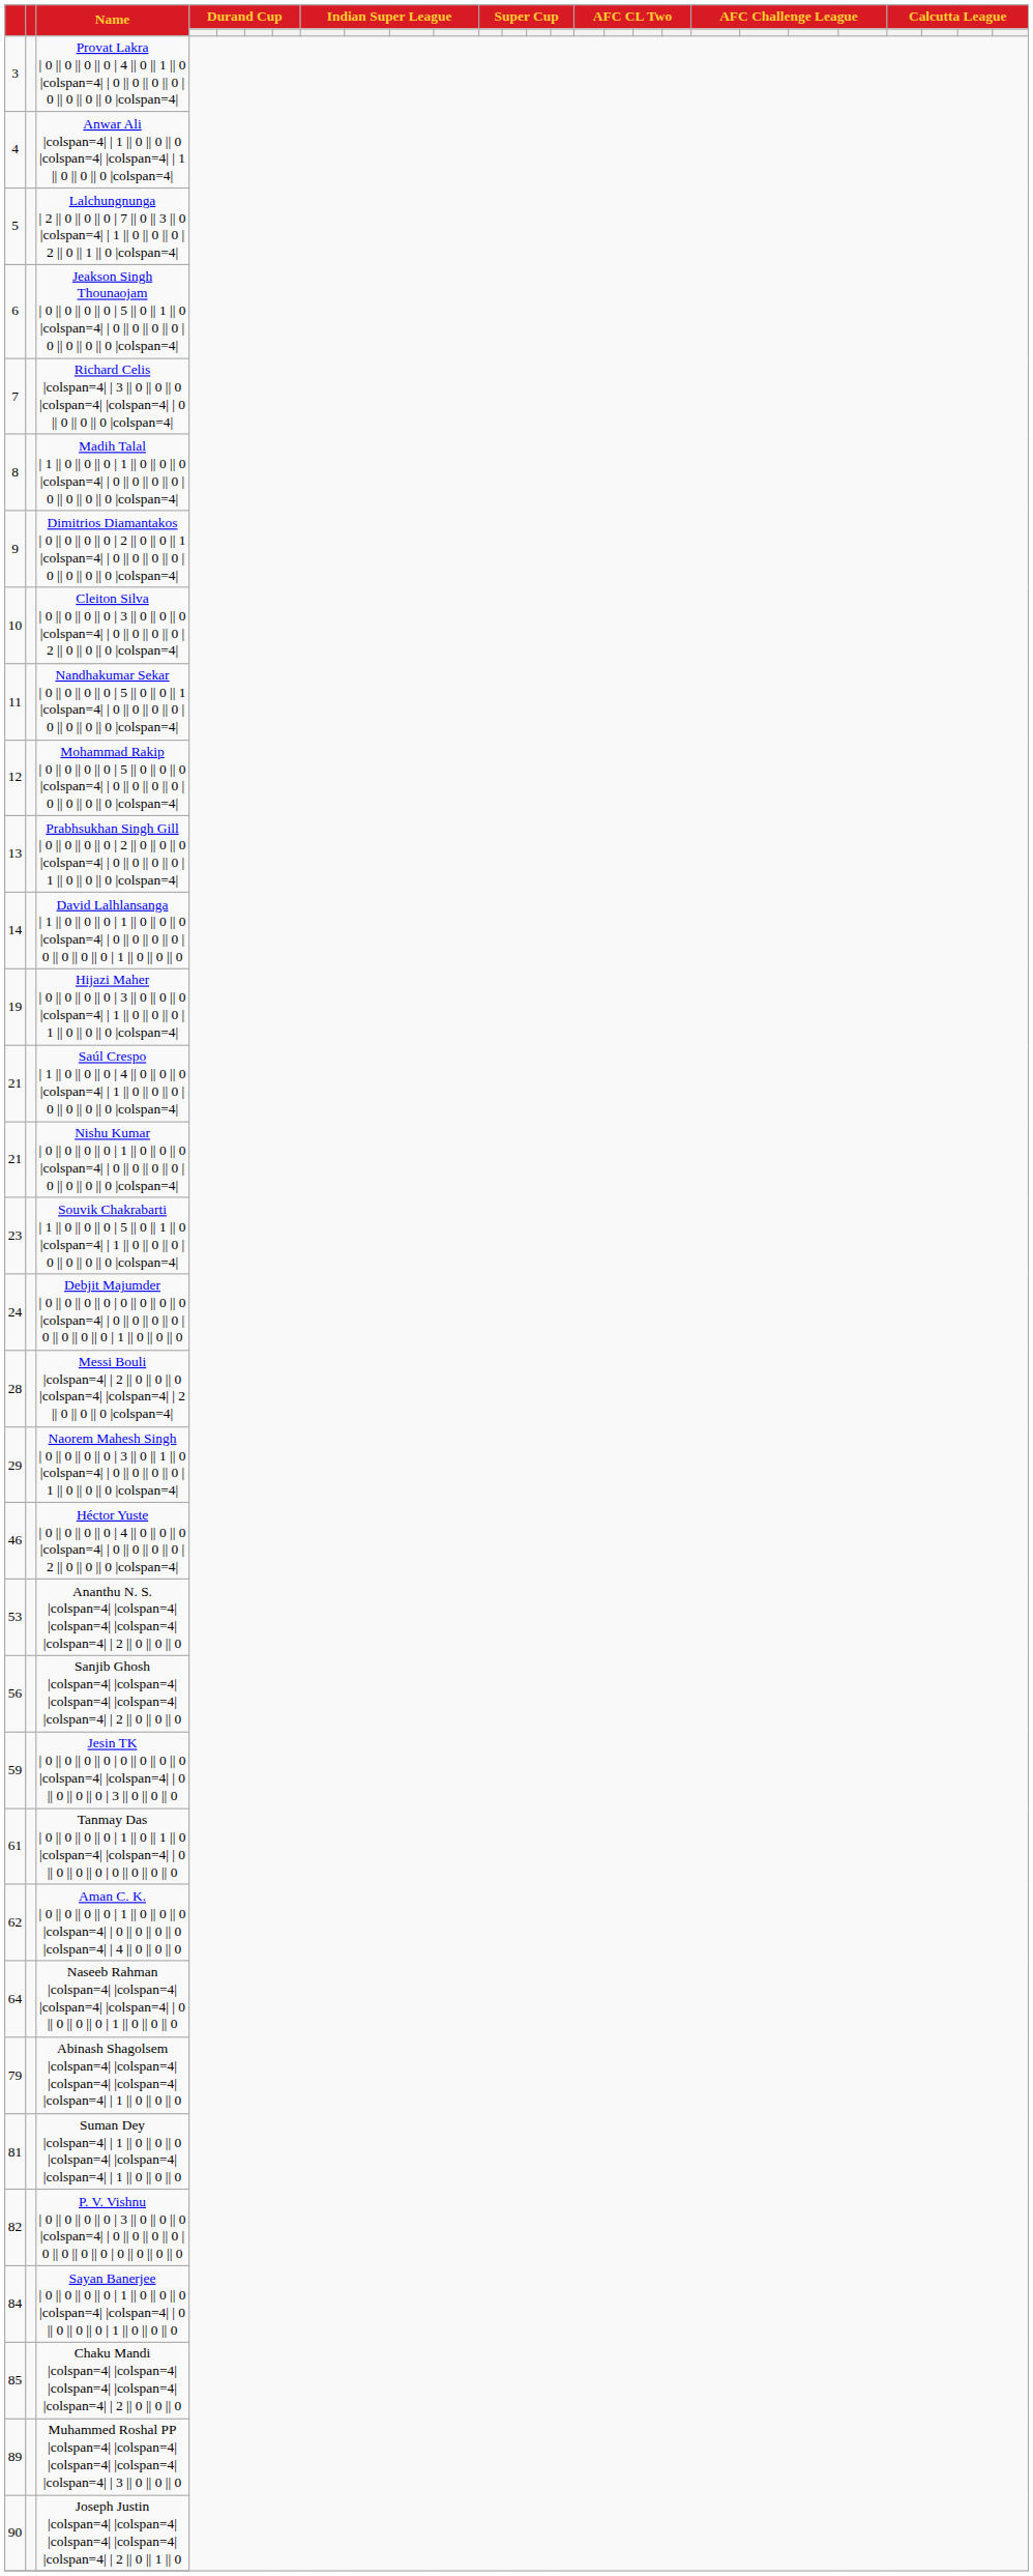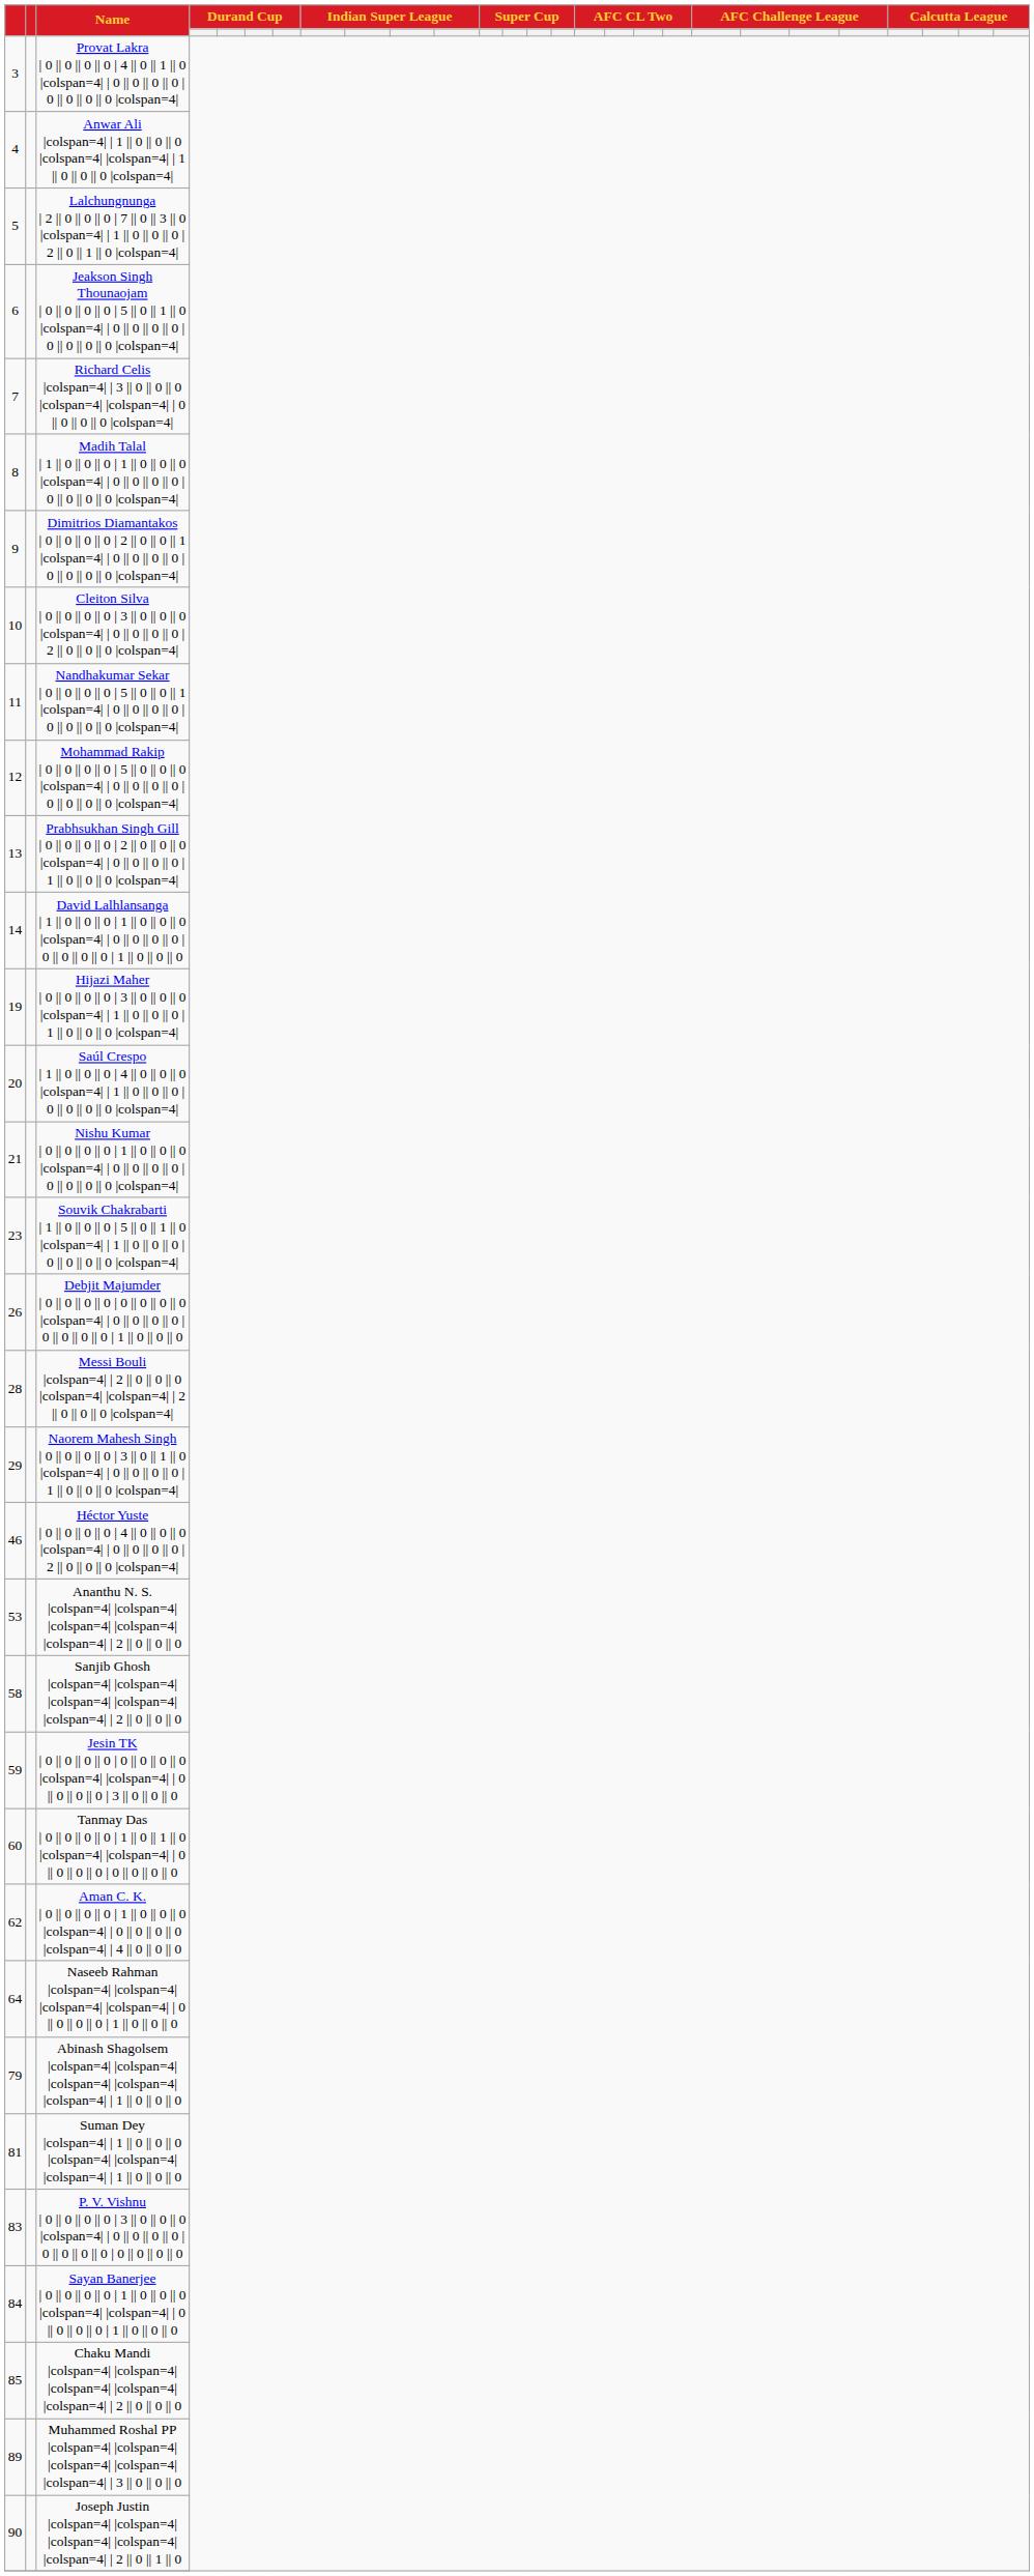row 16 | column 1: 21 -> 20
row 19 | column 1: 24 -> 26
row 24 | column 1: 56 -> 58
row 26 | column 1: 61 -> 60
row 31 | column 1: 82 -> 83
